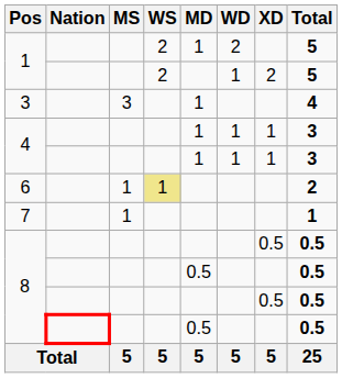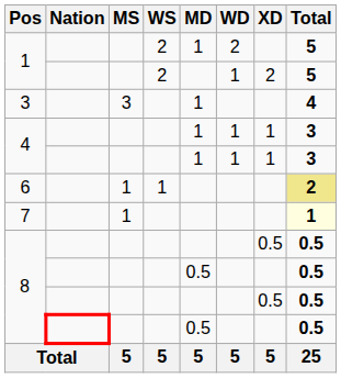6 | WS: khaki background -> no background
6 | Total: no background -> khaki background
7 | Total: no background -> lightyellow background
